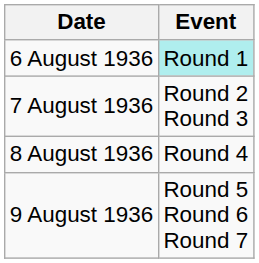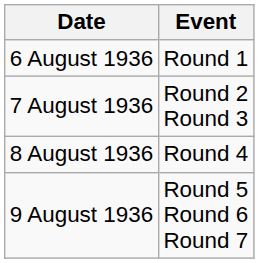6 August 1936 | Event: paleturquoise background -> no background
